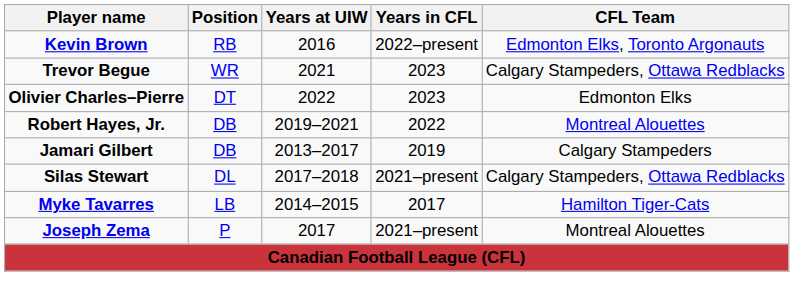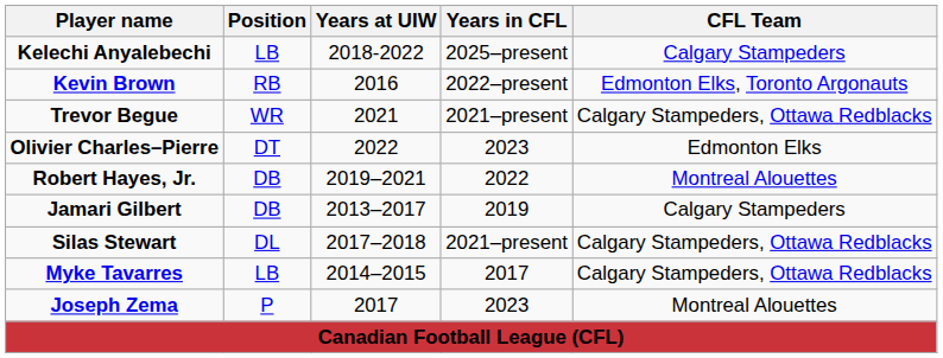+ row: Kelechi Anyalebechi | LB | 2018-2022 | 2025–present | Calgary Stampeders
Trevor Begue | Years in CFL: 2023 -> 2021–present
Myke Tavarres | CFL Team: Hamilton Tiger-Cats -> Calgary Stampeders, Ottawa Redblacks
Joseph Zema | Years in CFL: 2021–present -> 2023
